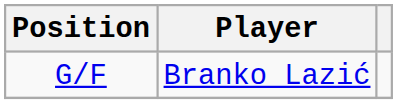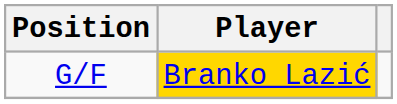G/F | Player: no background -> gold background
